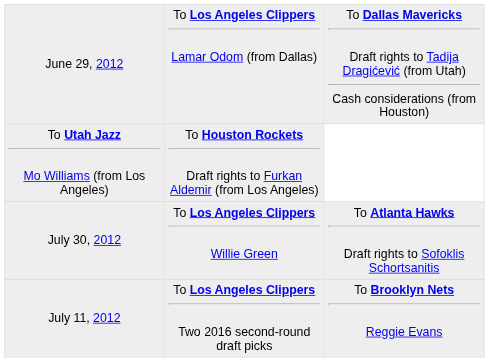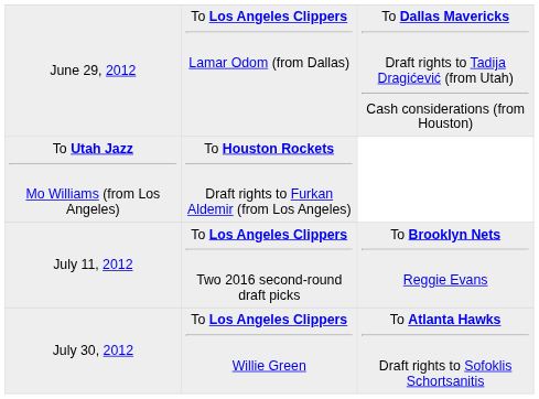rows swapped: July 11, 2012 <-> July 30, 2012
